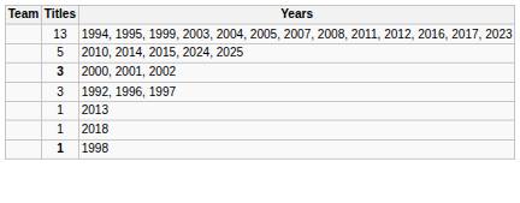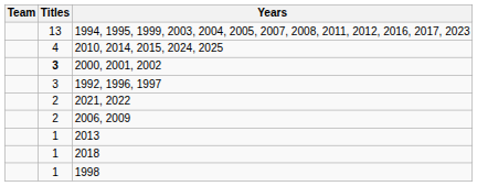2010, 2014, 2015, 2024, 2025 | Titles: 5 -> 4
+ row: 2 | 2021, 2022
+ row: 2 | 2006, 2009
1998 | Titles: bold -> normal
